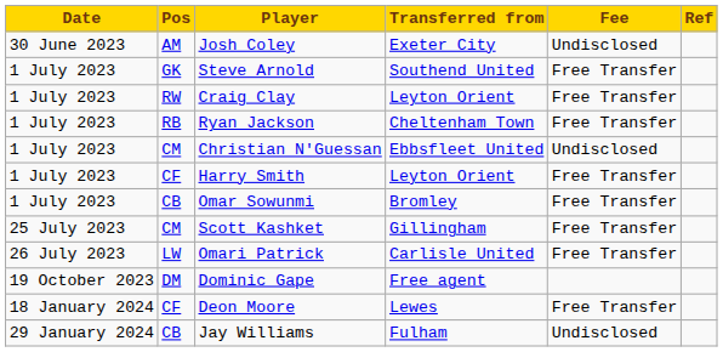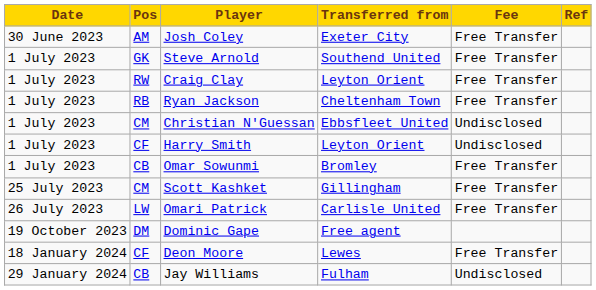Josh Coley | Fee: Undisclosed -> Free Transfer
Harry Smith | Fee: Free Transfer -> Undisclosed
